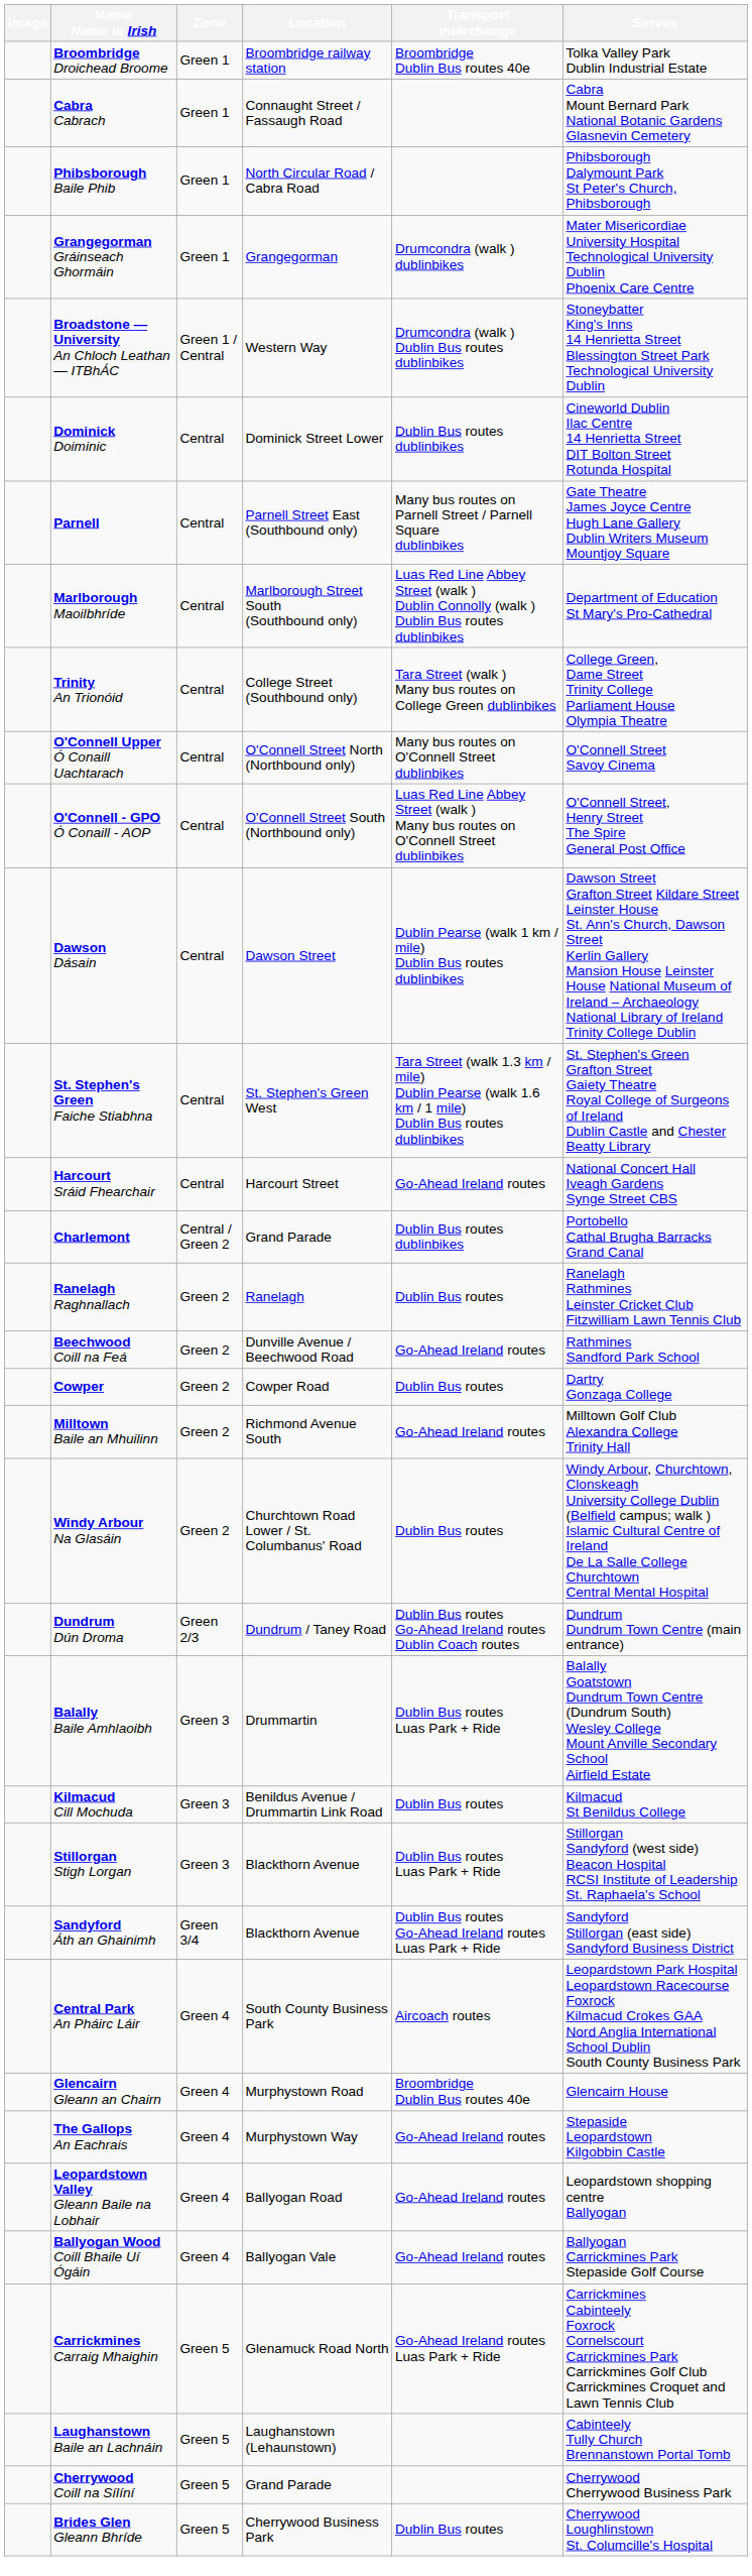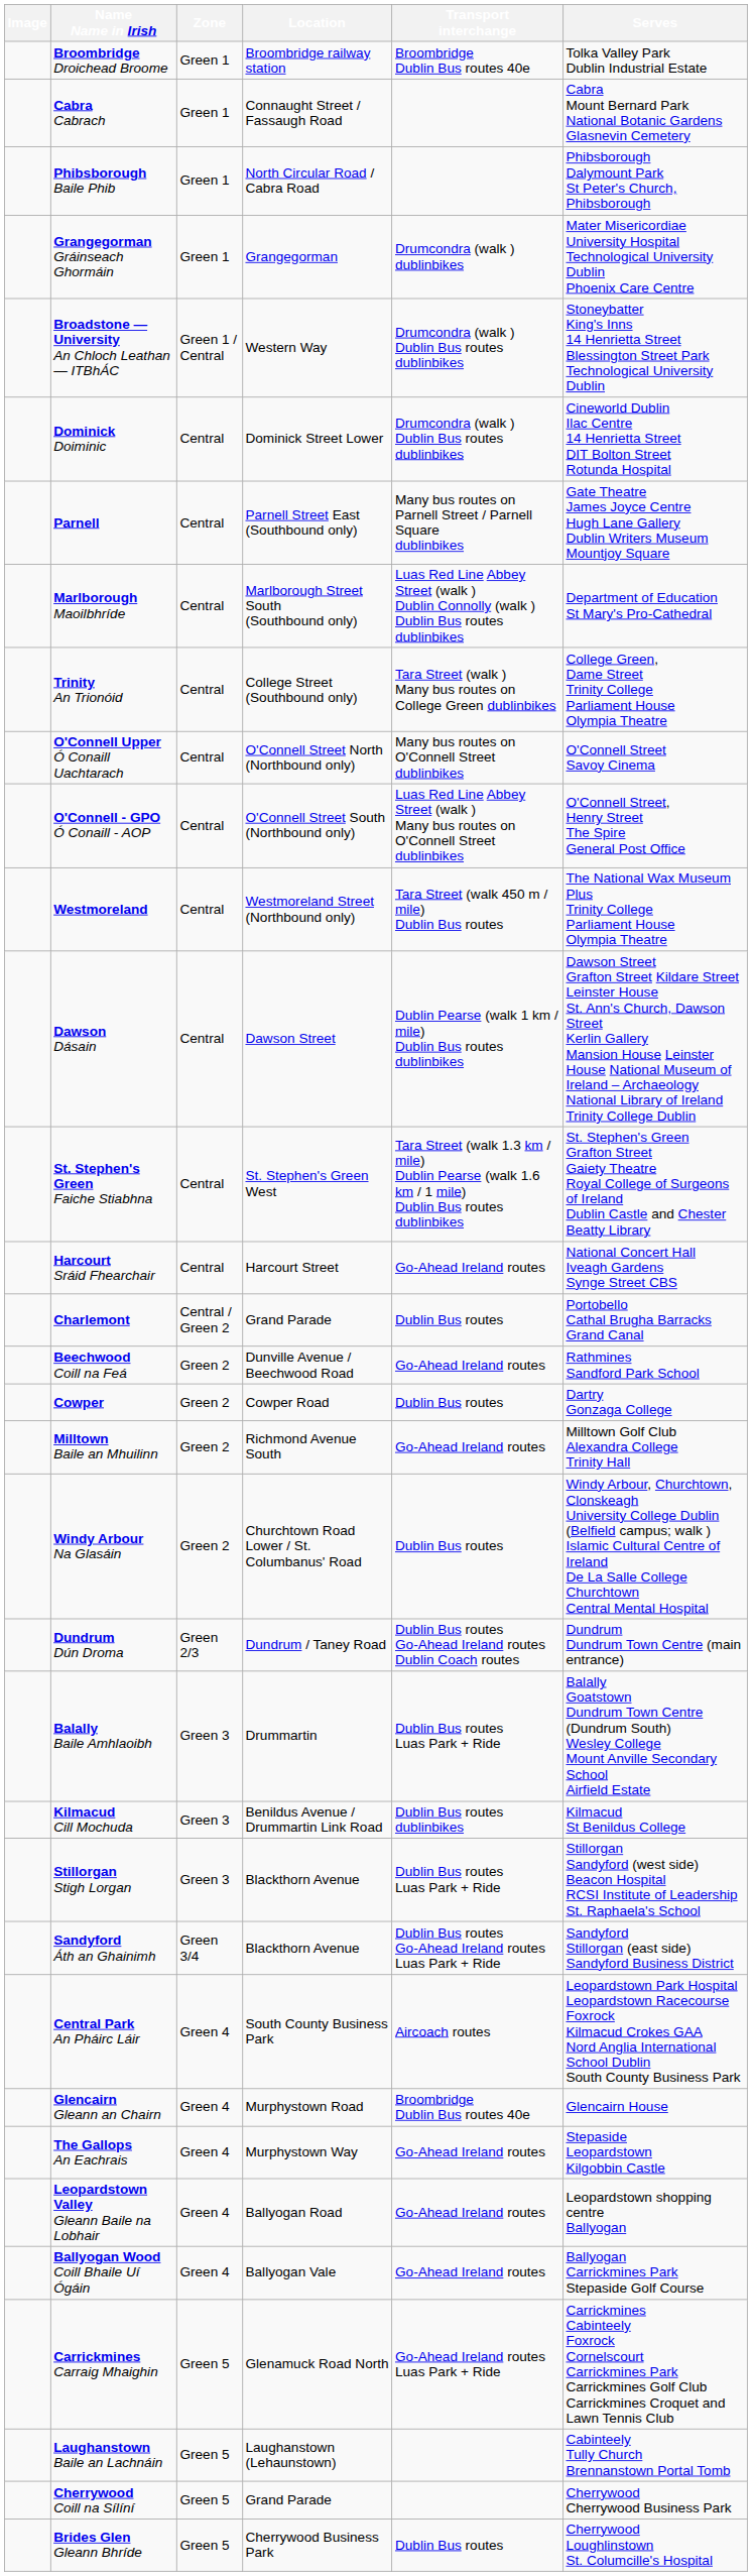Dominick Doiminic | Transport interchange: Dublin Bus routes dublinbikes -> Drumcondra (walk ) Dublin Bus routes dublinbikes
+ row: Westmoreland | Central | Westmoreland Street (Northbound only) | Tara Street (walk 450 m / mile) Dublin Bus routes | The National Wax Museum Plus Trinity College Parliament House Olympia Theatre
Charlemont | Transport interchange: Dublin Bus routes dublinbikes -> Dublin Bus routes
- row: Ranelagh Raghnallach | Green 2 | Ranelagh | Dublin Bus routes | Ranelagh Rathmines Leinster Cricket Club Fitzwilliam Lawn Tennis Club
Kilmacud Cill Mochuda | Transport interchange: Dublin Bus routes -> Dublin Bus routes dublinbikes
